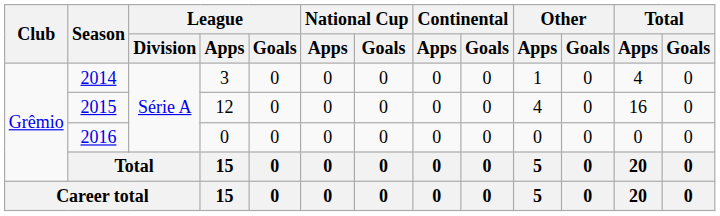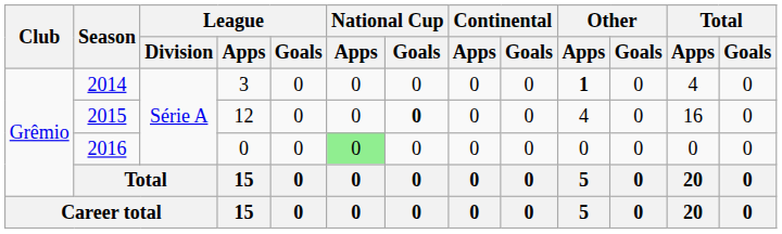2014 | Other / Apps: normal -> bold
2015 | National Cup / Goals: normal -> bold
2016 | National Cup / Apps: no background -> lightgreen background
